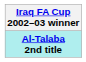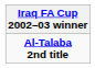row 2 | column 1: paleturquoise background -> no background
